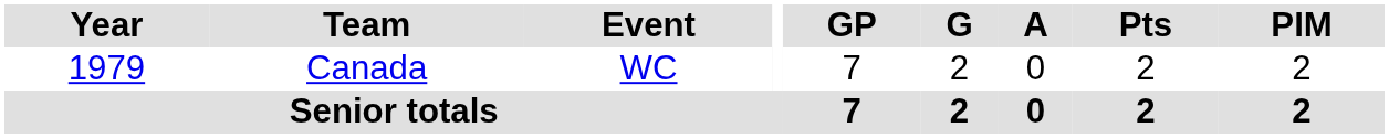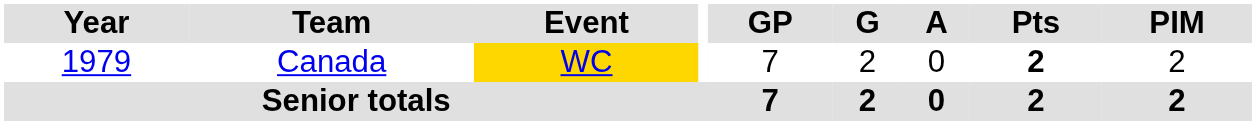Canada | Event: no background -> gold background
Canada | Pts: normal -> bold
